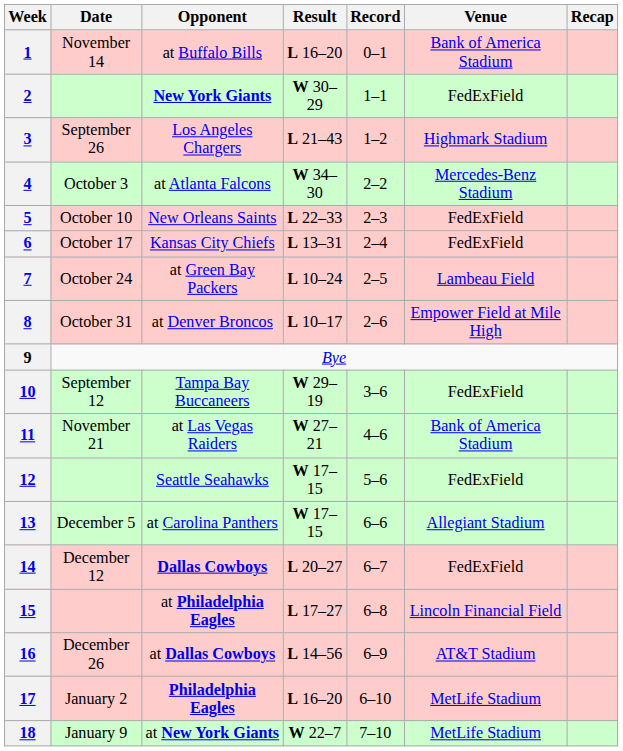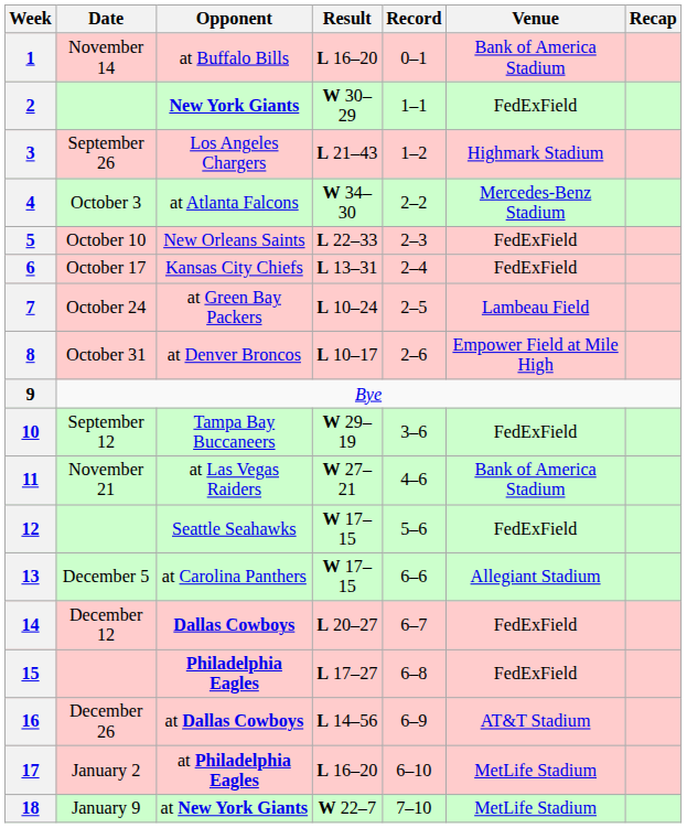15 | Opponent: at Philadelphia Eagles -> Philadelphia Eagles
15 | Venue: Lincoln Financial Field -> FedExField
17 | Opponent: Philadelphia Eagles -> at Philadelphia Eagles
